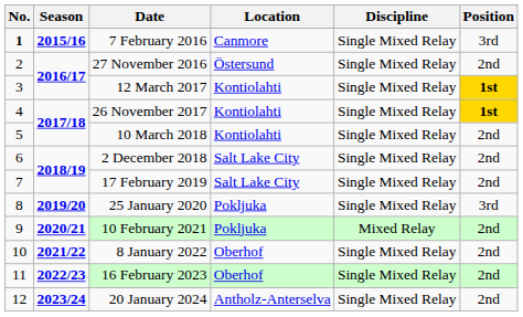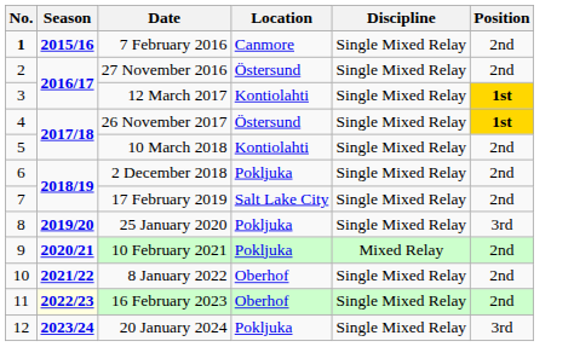7 February 2016 | Position: 3rd -> 2nd
26 November 2017 | Location: Kontiolahti -> Östersund
2 December 2018 | Location: Salt Lake City -> Pokljuka
16 February 2023 | Season: no background -> lightyellow background
20 January 2024 | Location: Antholz-Anterselva -> Pokljuka
20 January 2024 | Position: 2nd -> 3rd
